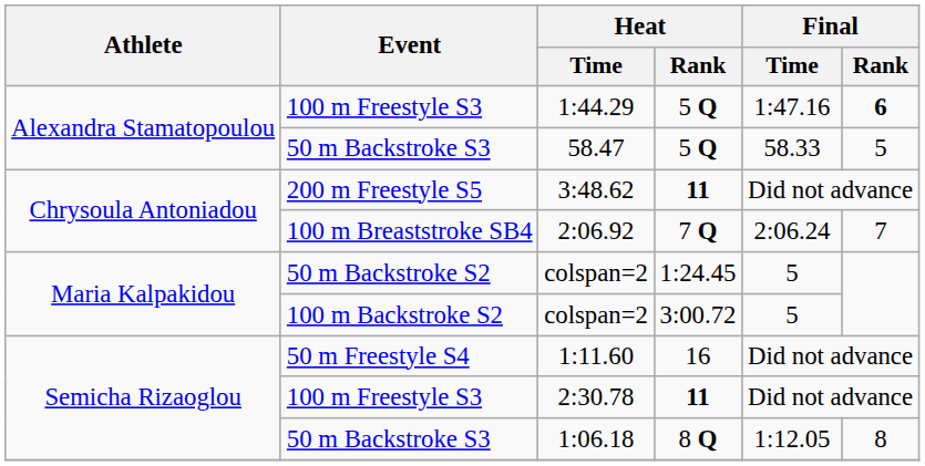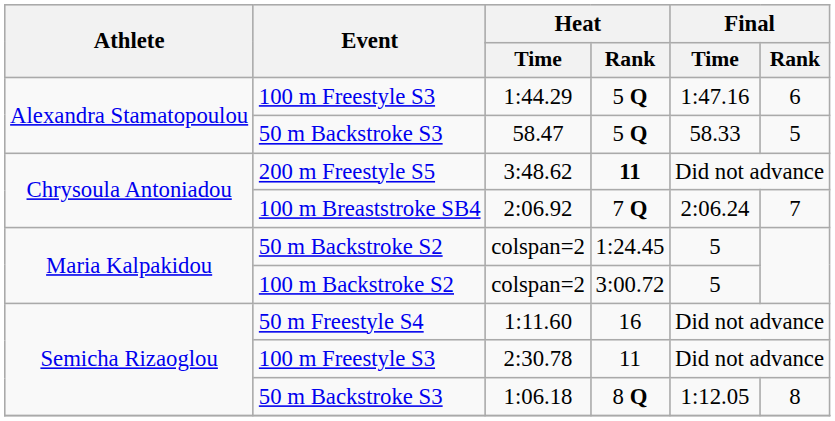1:44.29 | Final / Rank: bold -> normal
2:30.78 | Heat / Rank: bold -> normal
